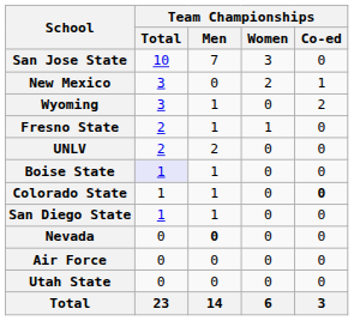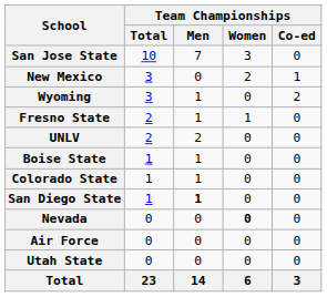Boise State | Team Championships / Total: lavender background -> no background
Colorado State | Team Championships / Co-ed: bold -> normal
San Diego State | Team Championships / Men: normal -> bold
Nevada | Team Championships / Men: bold -> normal
Nevada | Team Championships / Women: normal -> bold
